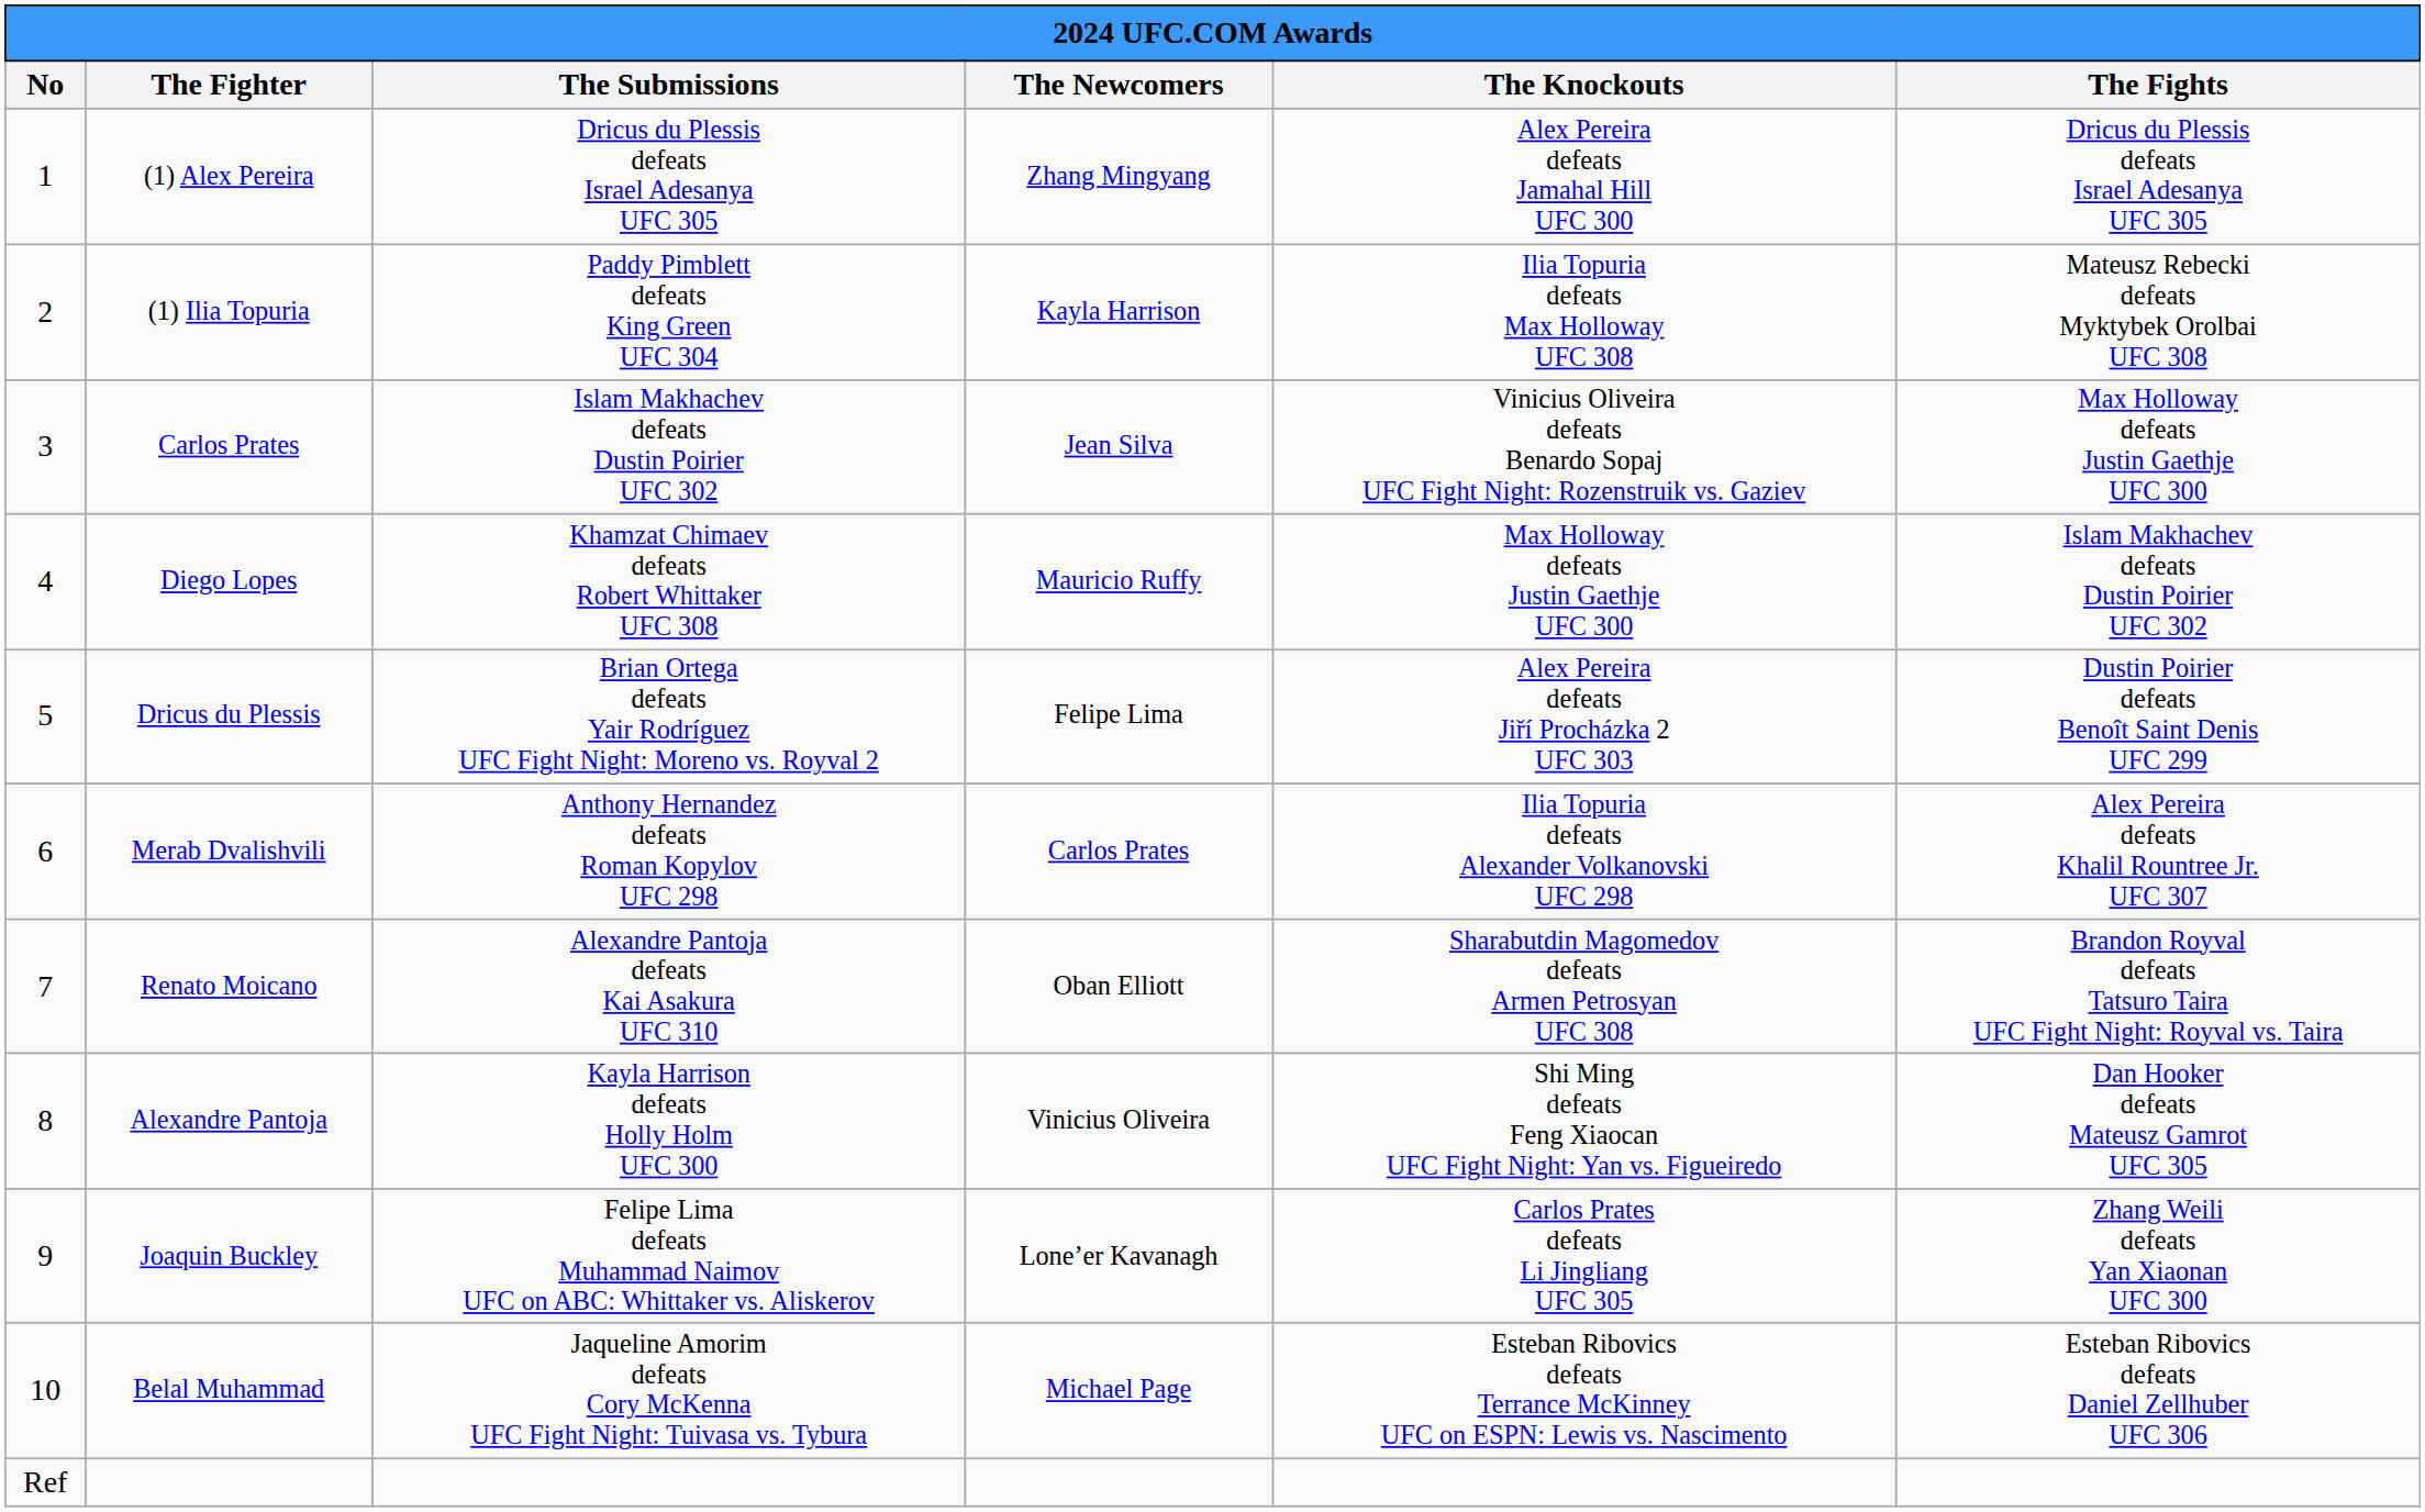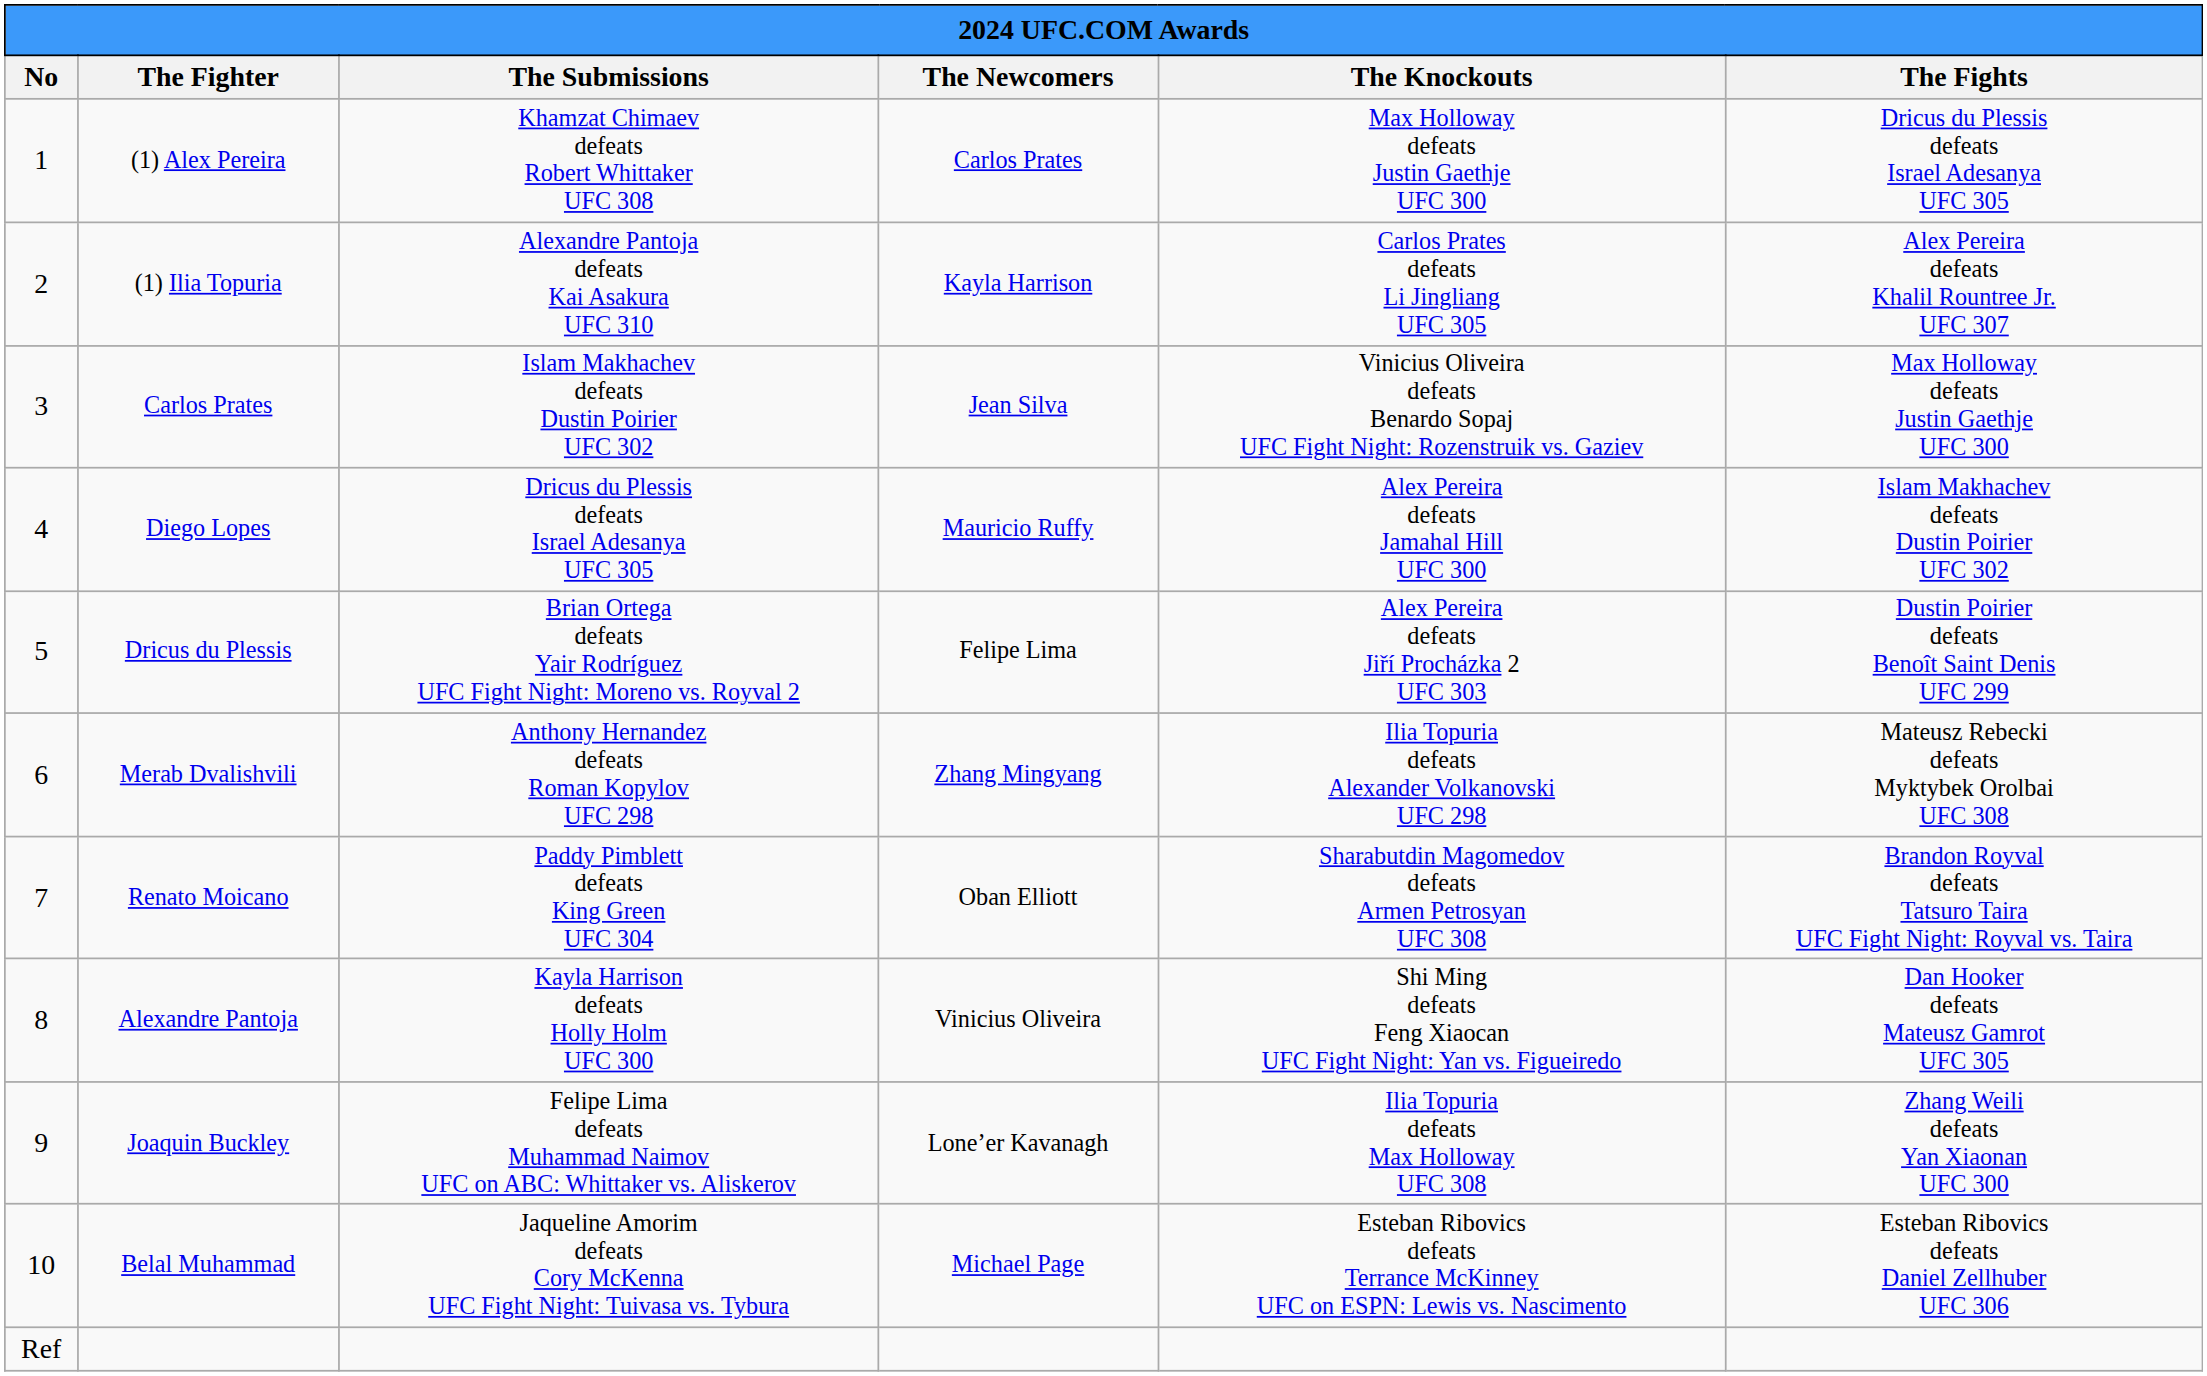(1) Alex Pereira | The Submissions: Dricus du Plessis defeats Israel Adesanya UFC 305 -> Khamzat Chimaev defeats Robert Whittaker UFC 308
(1) Alex Pereira | The Newcomers: Zhang Mingyang -> Carlos Prates
(1) Alex Pereira | The Knockouts: Alex Pereira defeats Jamahal Hill UFC 300 -> Max Holloway defeats Justin Gaethje UFC 300
(1) Ilia Topuria | The Submissions: Paddy Pimblett defeats King Green UFC 304 -> Alexandre Pantoja defeats Kai Asakura UFC 310
(1) Ilia Topuria | The Knockouts: Ilia Topuria defeats Max Holloway UFC 308 -> Carlos Prates defeats Li Jingliang UFC 305
(1) Ilia Topuria | The Fights: Mateusz Rebecki defeats Myktybek Orolbai UFC 308 -> Alex Pereira defeats Khalil Rountree Jr. UFC 307
Diego Lopes | The Submissions: Khamzat Chimaev defeats Robert Whittaker UFC 308 -> Dricus du Plessis defeats Israel Adesanya UFC 305
Diego Lopes | The Knockouts: Max Holloway defeats Justin Gaethje UFC 300 -> Alex Pereira defeats Jamahal Hill UFC 300
Merab Dvalishvili | The Newcomers: Carlos Prates -> Zhang Mingyang
Merab Dvalishvili | The Fights: Alex Pereira defeats Khalil Rountree Jr. UFC 307 -> Mateusz Rebecki defeats Myktybek Orolbai UFC 308
Renato Moicano | The Submissions: Alexandre Pantoja defeats Kai Asakura UFC 310 -> Paddy Pimblett defeats King Green UFC 304
Joaquin Buckley | The Knockouts: Carlos Prates defeats Li Jingliang UFC 305 -> Ilia Topuria defeats Max Holloway UFC 308
